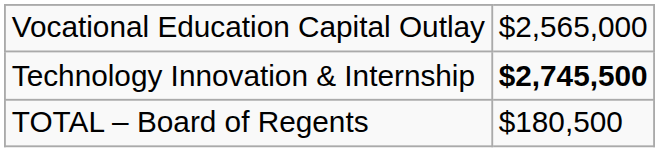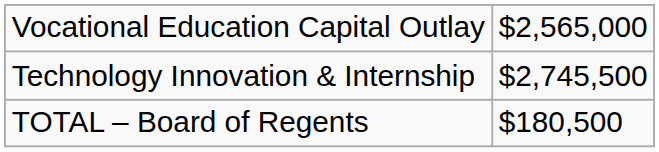Technology Innovation & Internship | column 2: bold -> normal
